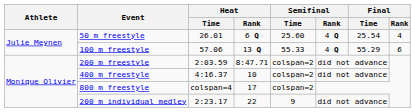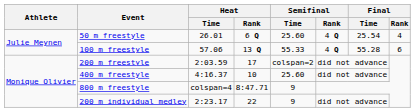100 m freestyle | Final / Time: 55.29 -> 55.28
200 m freestyle | Heat / Rank: 8:47.71 -> 17
400 m freestyle | Semifinal / Time: colspan=2 -> 25.60
800 m freestyle | Heat / Rank: 17 -> 8:47.71
800 m freestyle | Semifinal / Time: colspan=2 -> 9
